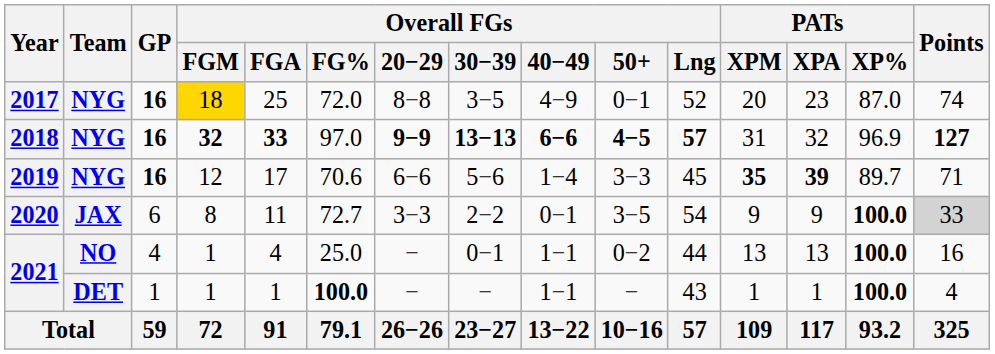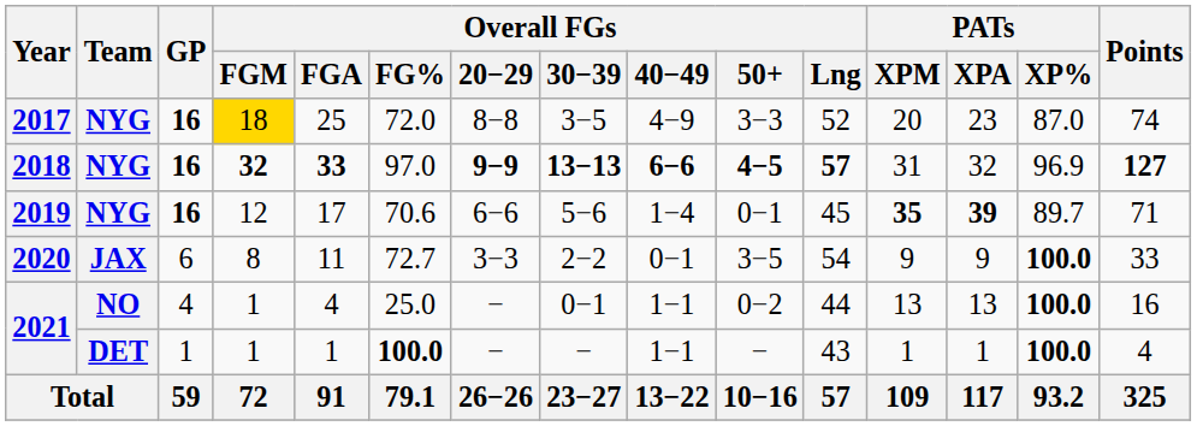2017 | Overall FGs / 50+: 0−1 -> 3−3
2019 | Overall FGs / 50+: 3−3 -> 0−1
2020 | Points: lightgrey background -> no background
